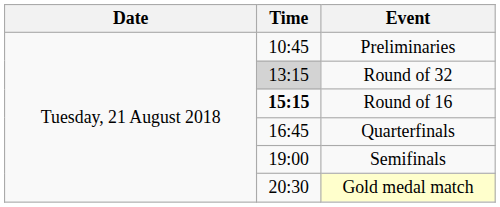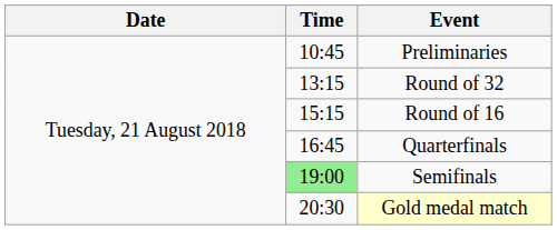Round of 32 | Time: lightgrey background -> no background
Round of 16 | Time: bold -> normal
Semifinals | Time: no background -> lightgreen background
